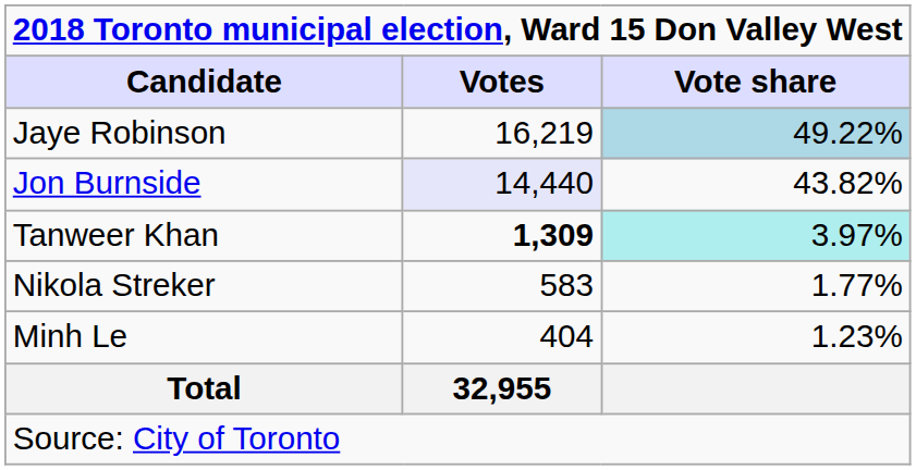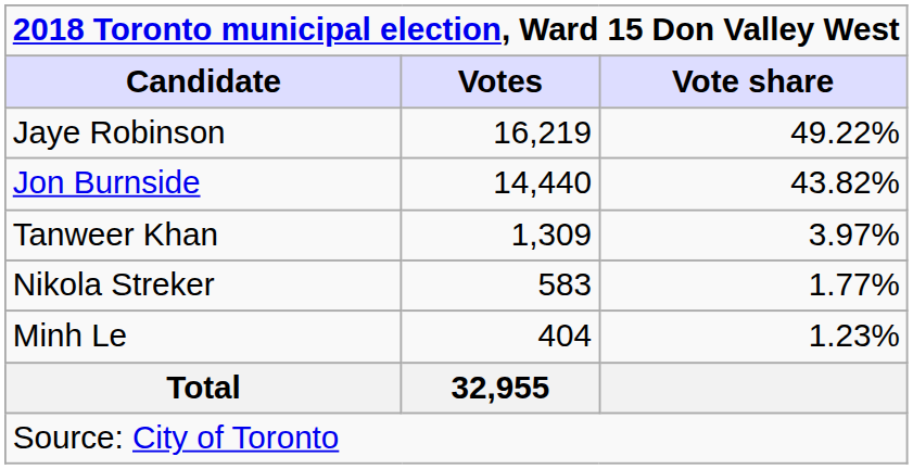Jaye Robinson | Vote share: lightblue background -> no background
Jon Burnside | Votes: lavender background -> no background
Tanweer Khan | Votes: bold -> normal
Tanweer Khan | Vote share: paleturquoise background -> no background
